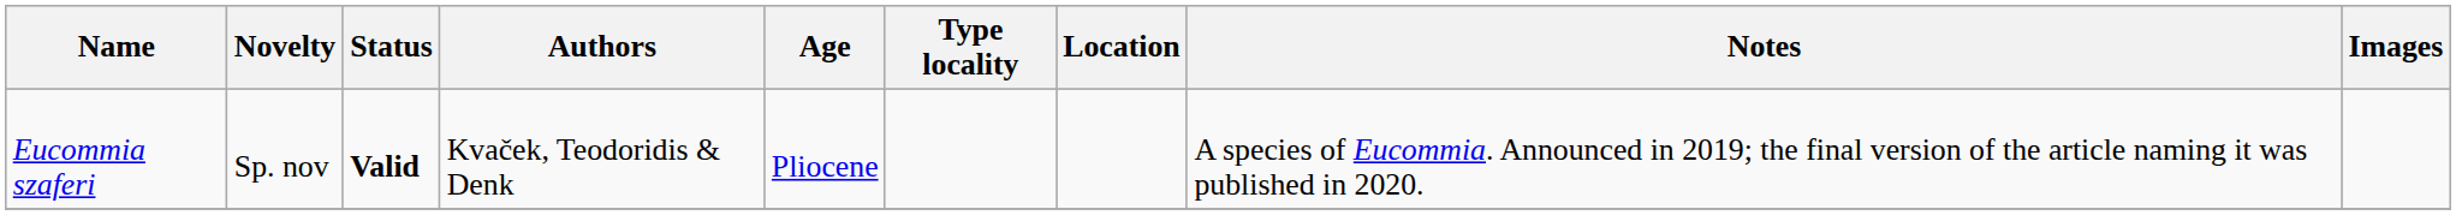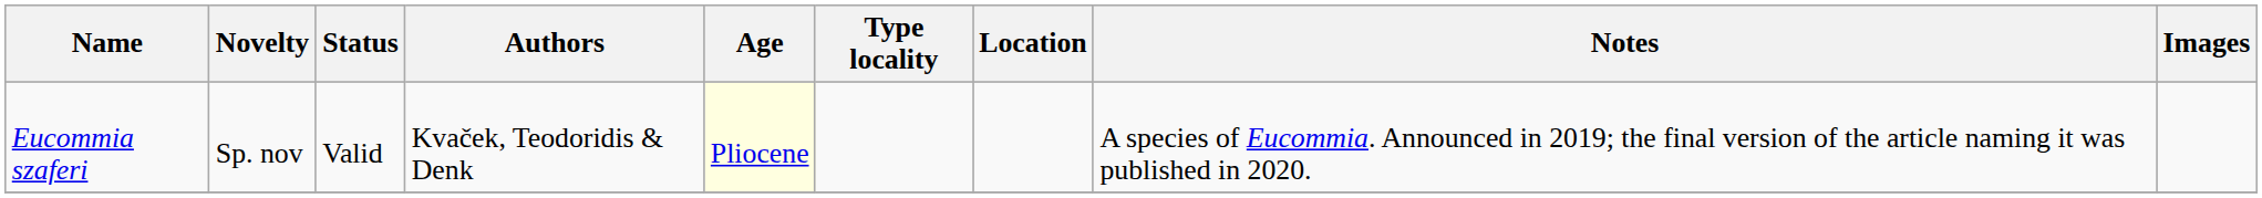Eucommia szaferi | Status: bold -> normal
Eucommia szaferi | Age: no background -> lightyellow background
